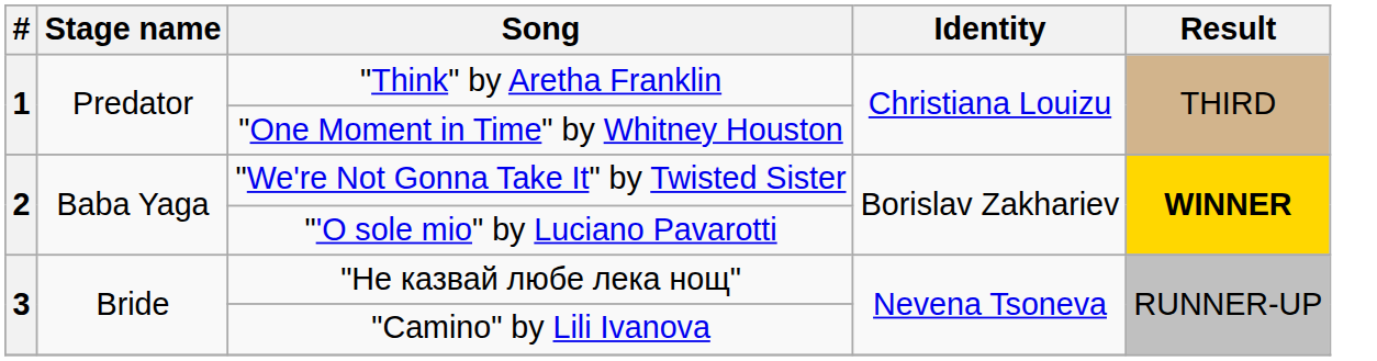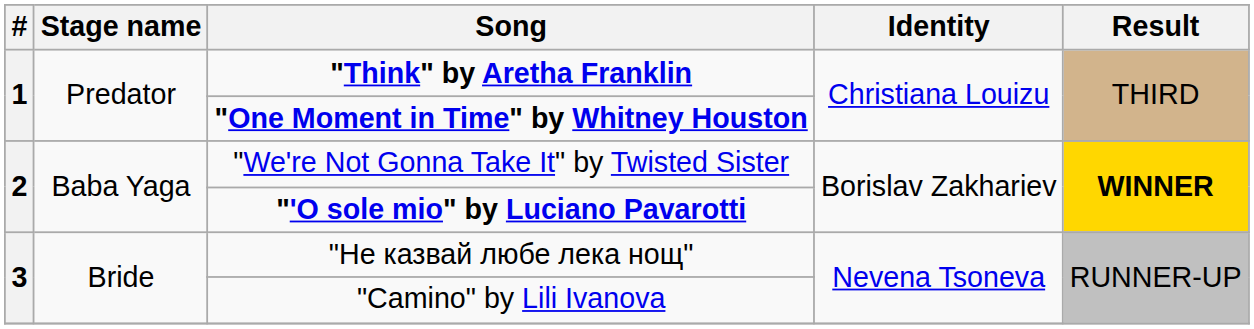"Think" by Aretha Franklin | Song: normal -> bold
"One Moment in Time" by Whitney Houston | Song: normal -> bold
"'O sole mio" by Luciano Pavarotti | Song: normal -> bold
